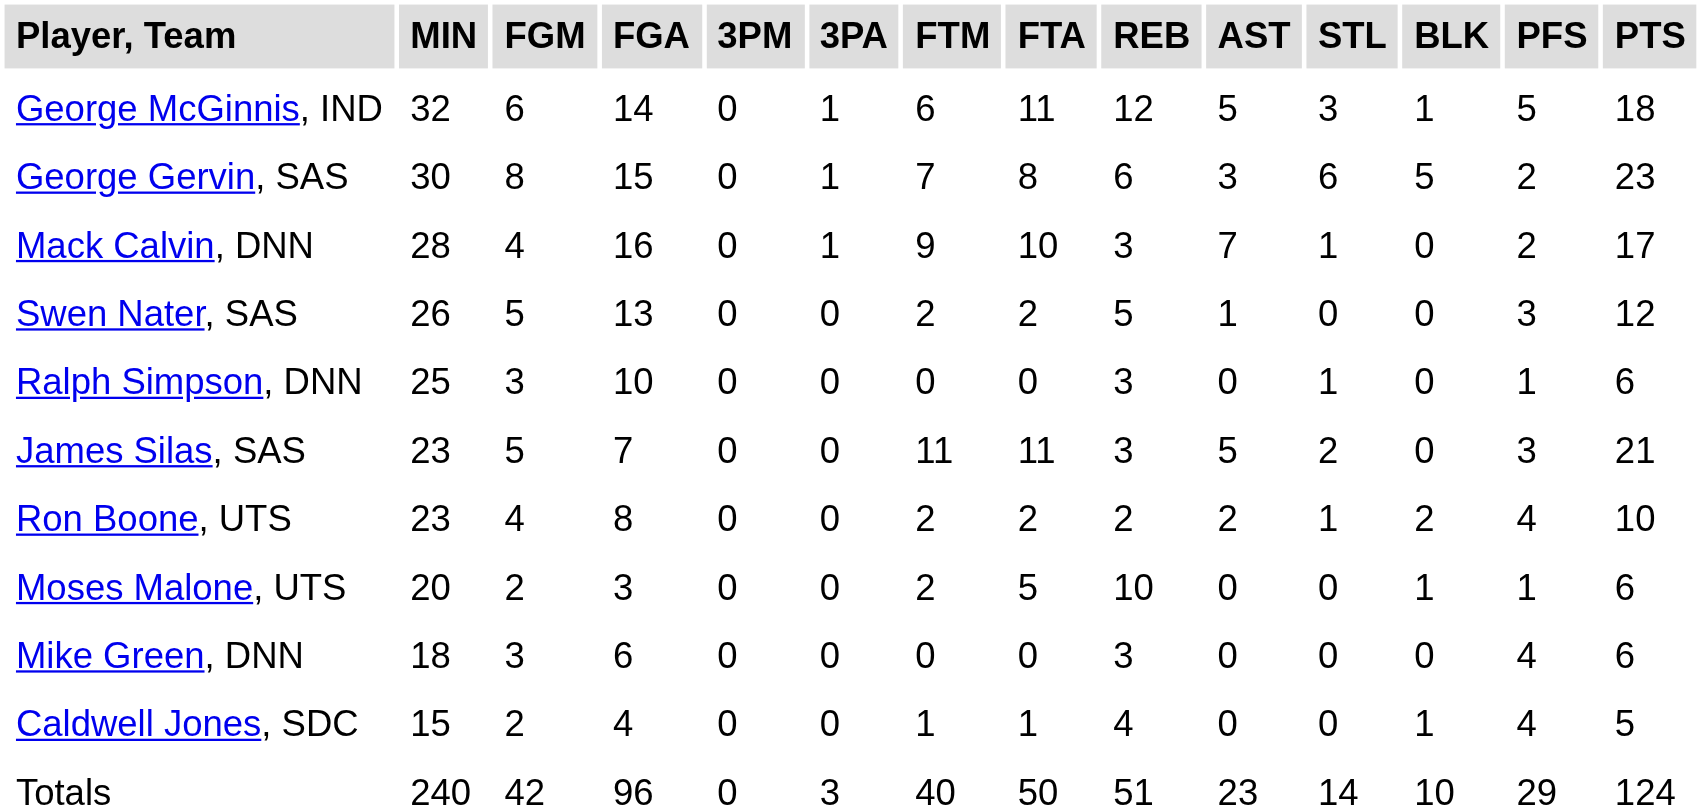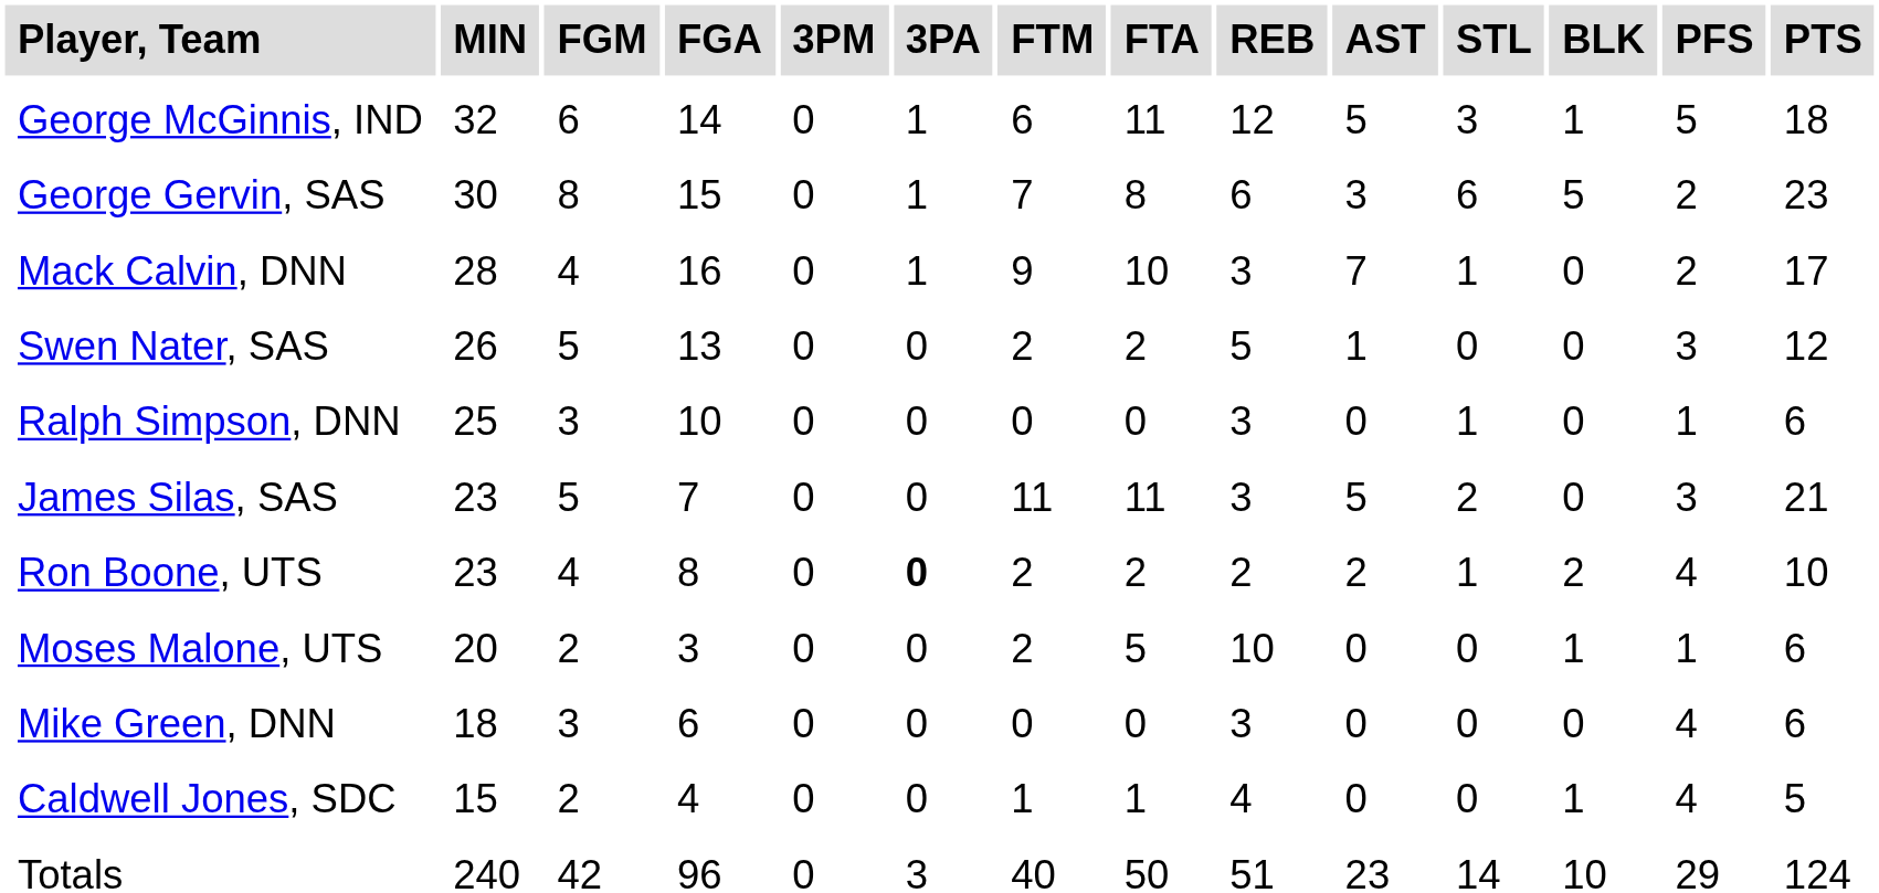Ron Boone, UTS | 3PA: normal -> bold
